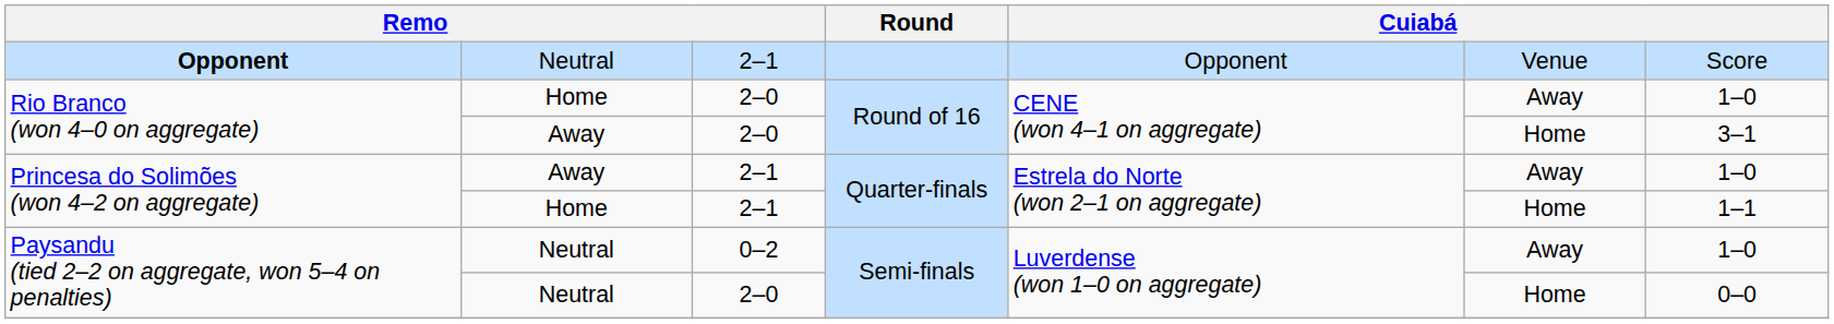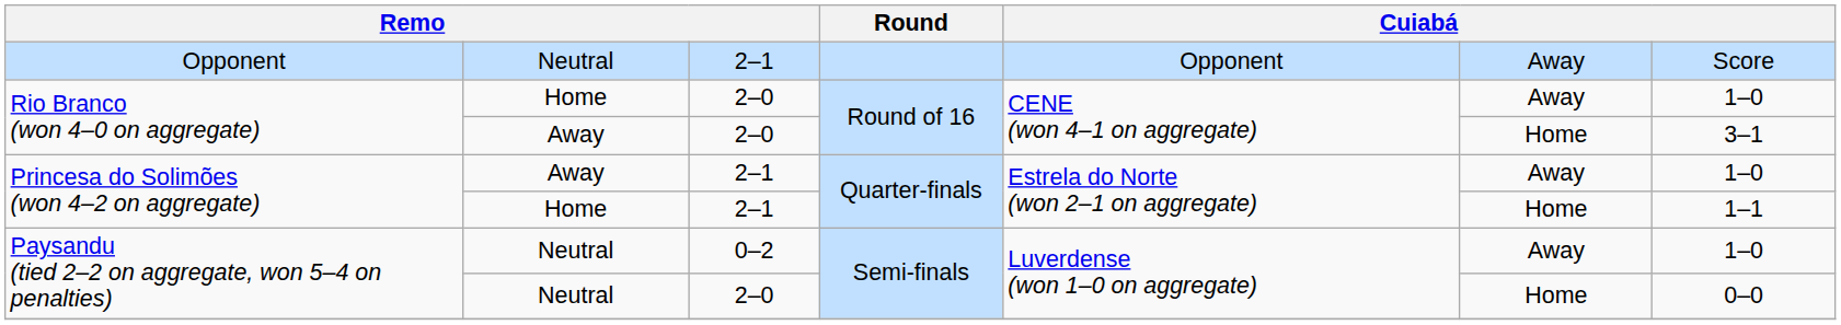row 2 | column 1: bold -> normal
row 2 | column 6: Venue -> Away
